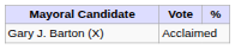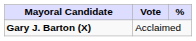Gary J. Barton (X) | Mayoral Candidate: normal -> bold
